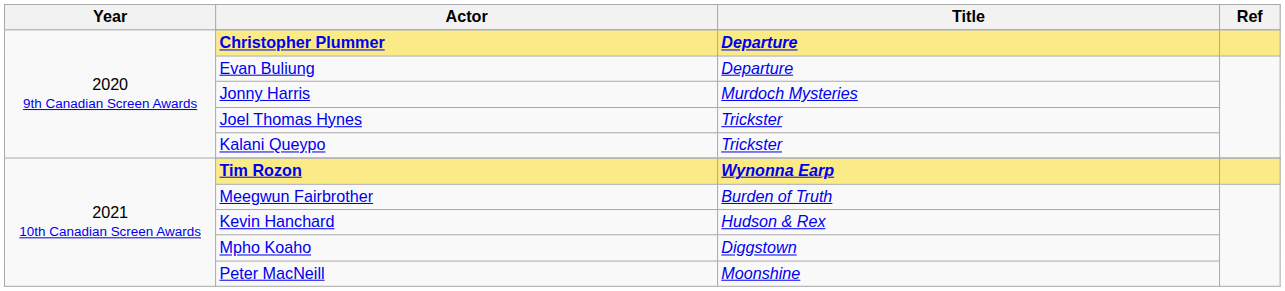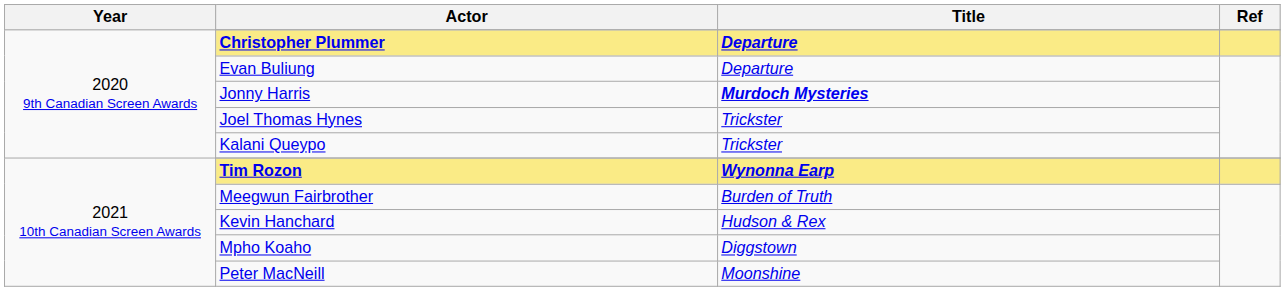Jonny Harris | Title: normal -> bold
